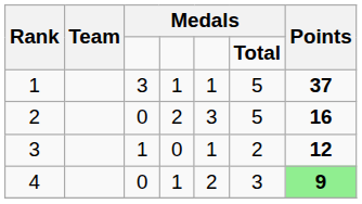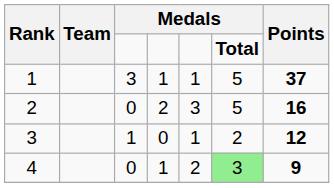4 | column 6: no background -> lightgreen background
4 | Points: lightgreen background -> no background
